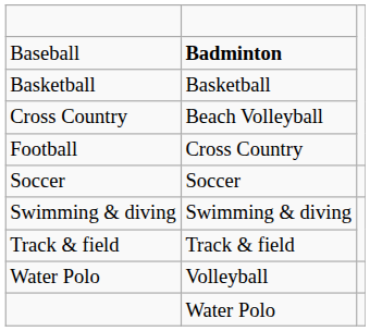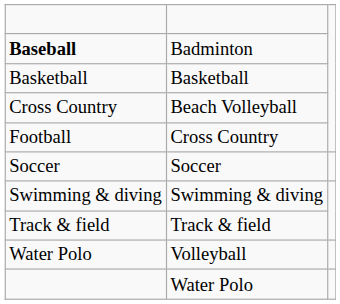Baseball | column 1: normal -> bold
Baseball | column 2: bold -> normal
